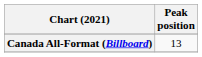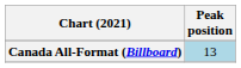row 2 | Peak position: no background -> lightblue background
